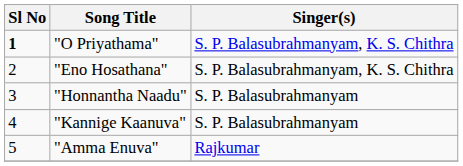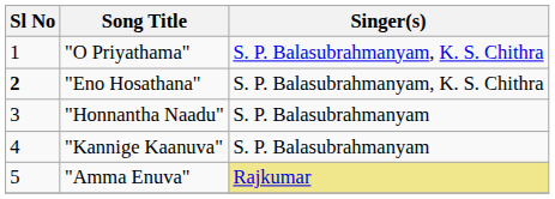"O Priyathama" | Sl No: bold -> normal
"Eno Hosathana" | Sl No: normal -> bold
"Amma Enuva" | Singer(s): no background -> khaki background
